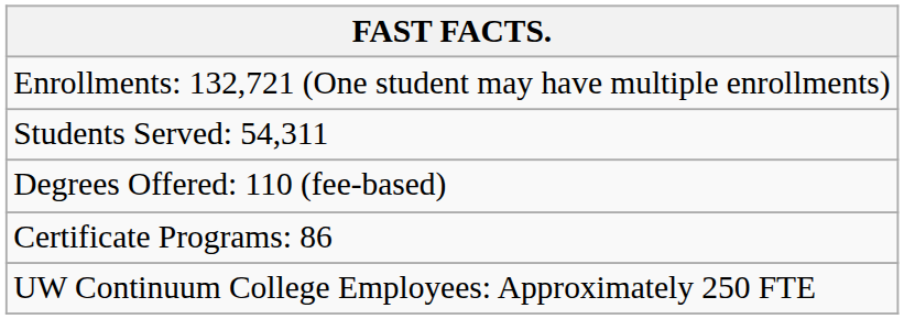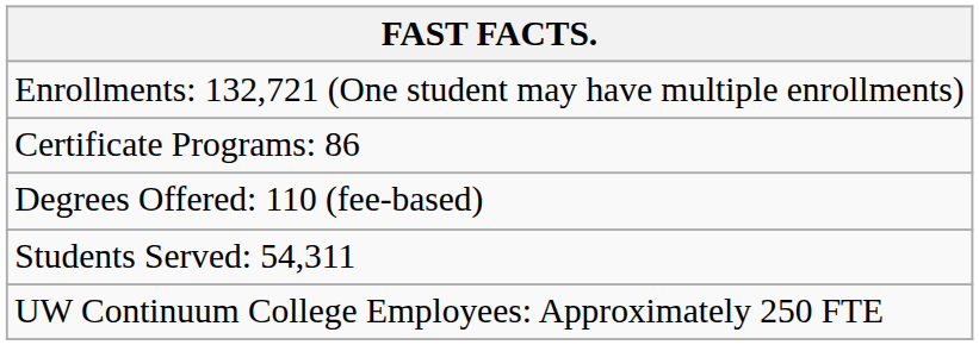row 3 | column 1: Students Served: 54,311 -> Certificate Programs: 86
row 5 | column 1: Certificate Programs: 86 -> Students Served: 54,311
